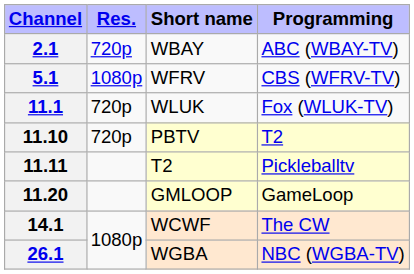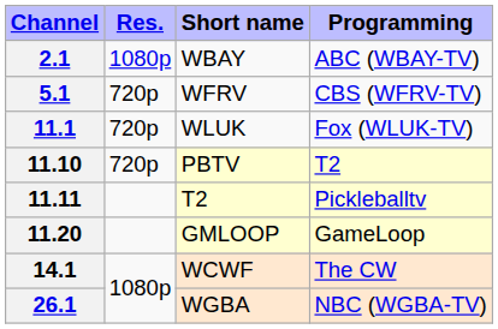2.1 | Res.: 720p -> 1080p
5.1 | Res.: 1080p -> 720p
